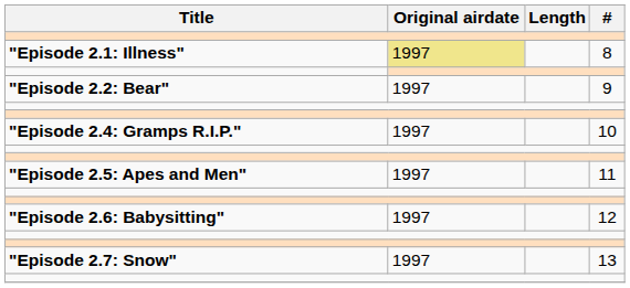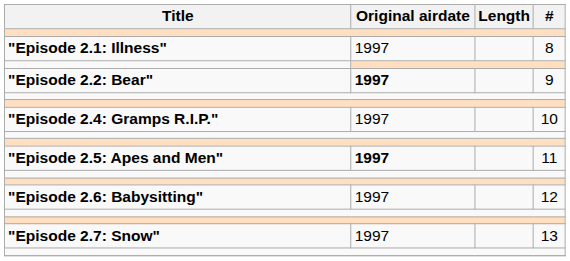"Episode 2.1: Illness" | Original airdate: khaki background -> no background
"Episode 2.2: Bear" | Original airdate: normal -> bold
"Episode 2.5: Apes and Men" | Original airdate: normal -> bold
